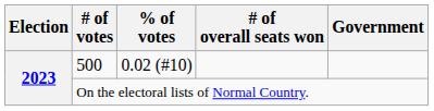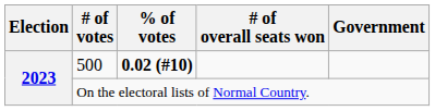500 | % of votes: normal -> bold
